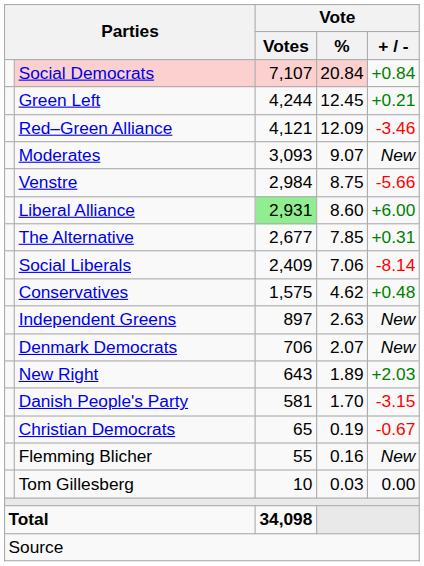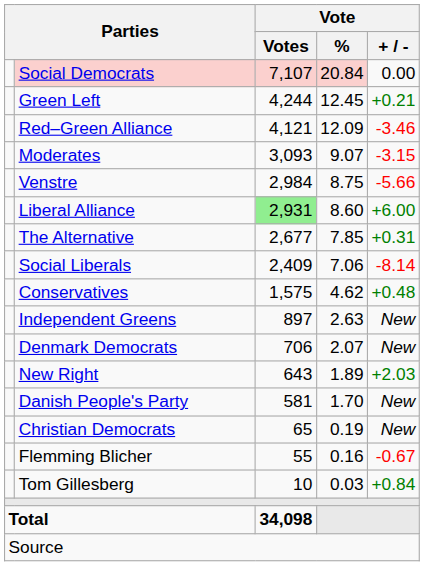Social Democrats | Vote / + / -: +0.84 -> 0.00
Moderates | Vote / + / -: New -> -3.15
Danish People's Party | Vote / + / -: -3.15 -> New
Christian Democrats | Vote / + / -: -0.67 -> New
Flemming Blicher | Vote / + / -: New -> -0.67
Tom Gillesberg | Vote / + / -: 0.00 -> +0.84
